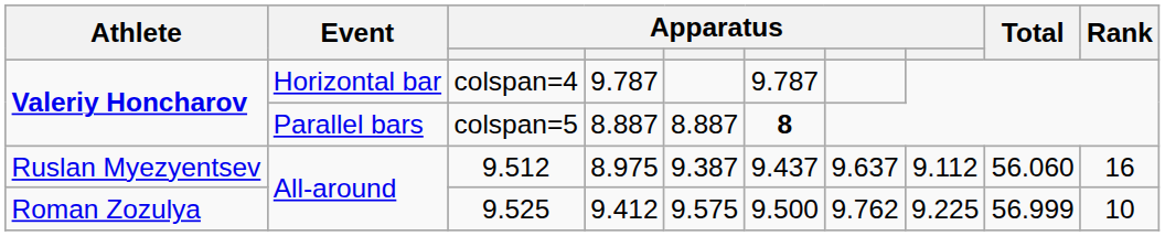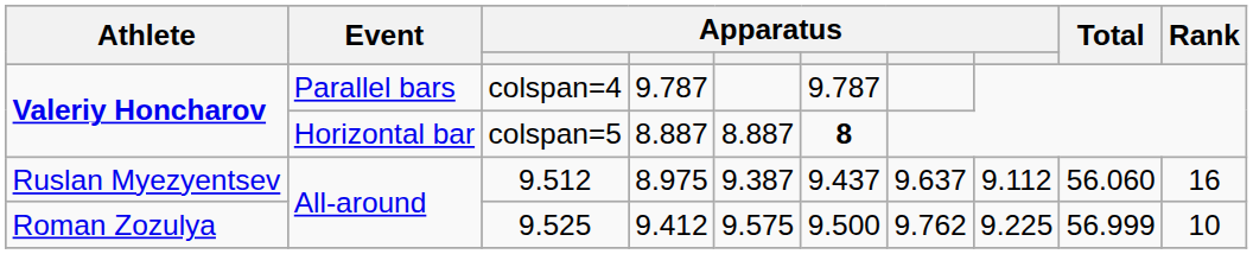colspan=4 | Event: Horizontal bar -> Parallel bars
colspan=5 | Event: Parallel bars -> Horizontal bar
